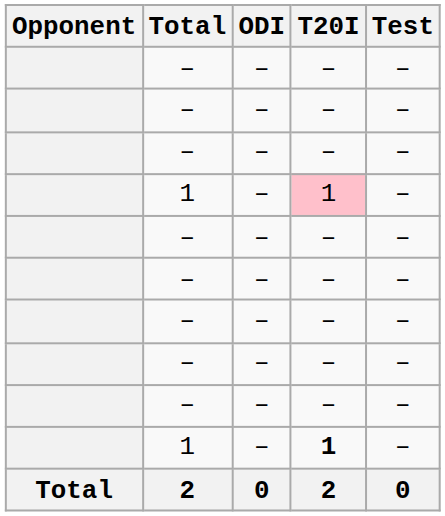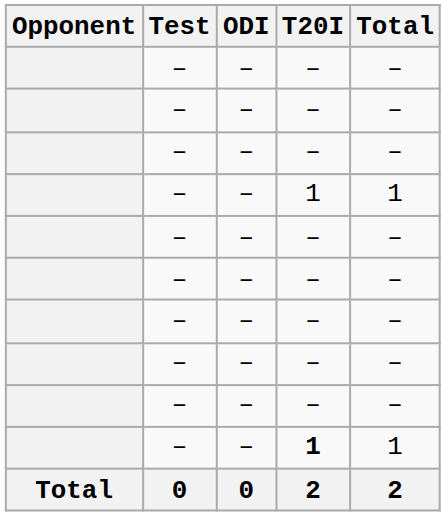columns swapped: Test <-> Total
row 5 | T20I: pink background -> no background
